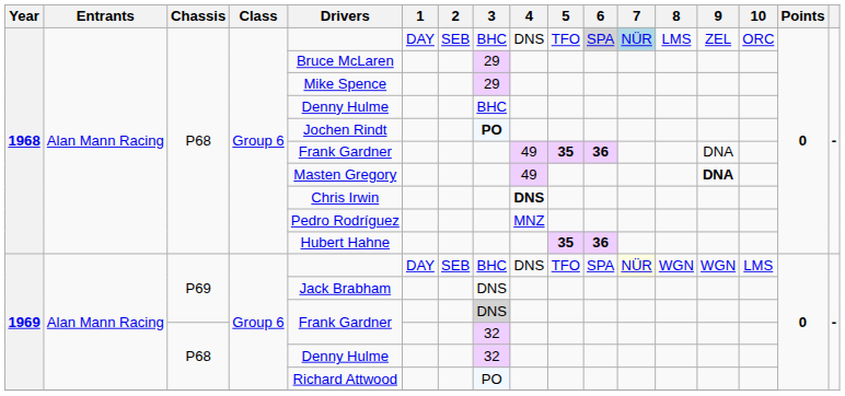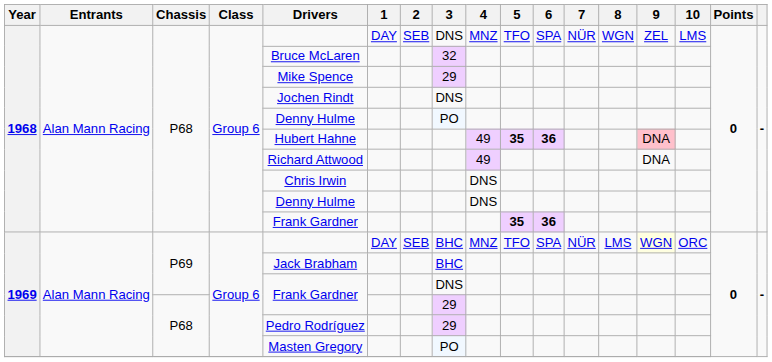row 2 | 3: BHC -> DNS
row 2 | 4: DNS -> MNZ
row 2 | 6: lightgrey background -> no background
row 2 | 7: lightblue background -> no background
row 2 | 8: LMS -> WGN
row 2 | 10: ORC -> LMS
row 3 | 3: 29 -> 32
row 5 | Drivers: Denny Hulme -> Jochen Rindt
row 5 | 3: BHC -> DNS
row 6 | Drivers: Jochen Rindt -> Denny Hulme
row 6 | 3: bold -> normal
row 7 | Drivers: Frank Gardner -> Hubert Hahne
row 7 | 9: no background -> pink background
row 8 | Drivers: Masten Gregory -> Richard Attwood
row 8 | 9: bold -> normal
row 9 | 4: bold -> normal
row 10 | Drivers: Pedro Rodríguez -> Denny Hulme
row 10 | 4: MNZ -> DNS
row 11 | Drivers: Hubert Hahne -> Frank Gardner
row 12 | 4: DNS -> MNZ
row 12 | 7: lightyellow background -> no background
row 12 | 8: WGN -> LMS
row 12 | 9: no background -> lightyellow background
row 12 | 10: LMS -> ORC
row 13 | 3: DNS -> BHC
row 14 | 3: lightgrey background -> no background
row 15 | 3: 32 -> 29
row 16 | Drivers: Denny Hulme -> Pedro Rodríguez
row 16 | 3: 32 -> 29
row 17 | Drivers: Richard Attwood -> Masten Gregory
